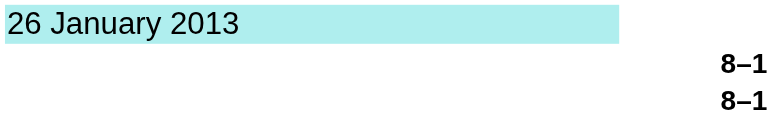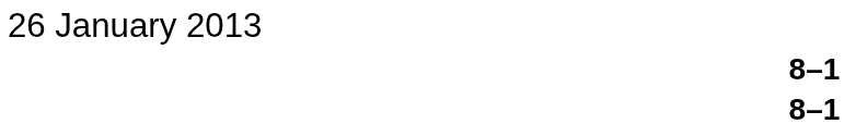26 January 2013 | column 1: paleturquoise background -> no background
